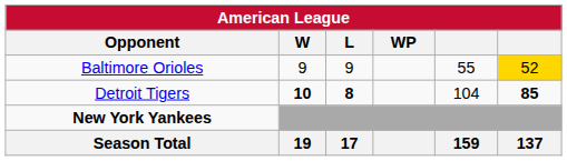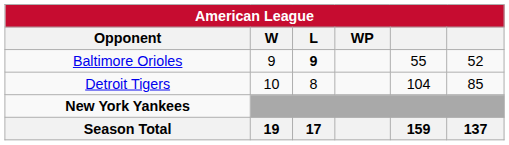Baltimore Orioles | L: normal -> bold
Baltimore Orioles | column 6: gold background -> no background
Detroit Tigers | W: bold -> normal
Detroit Tigers | L: bold -> normal
Detroit Tigers | column 6: bold -> normal
